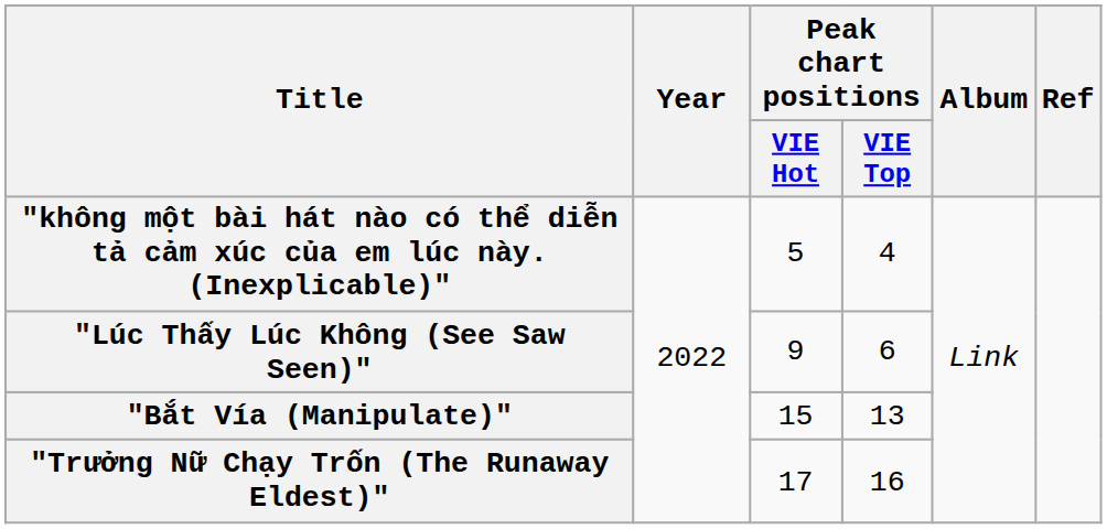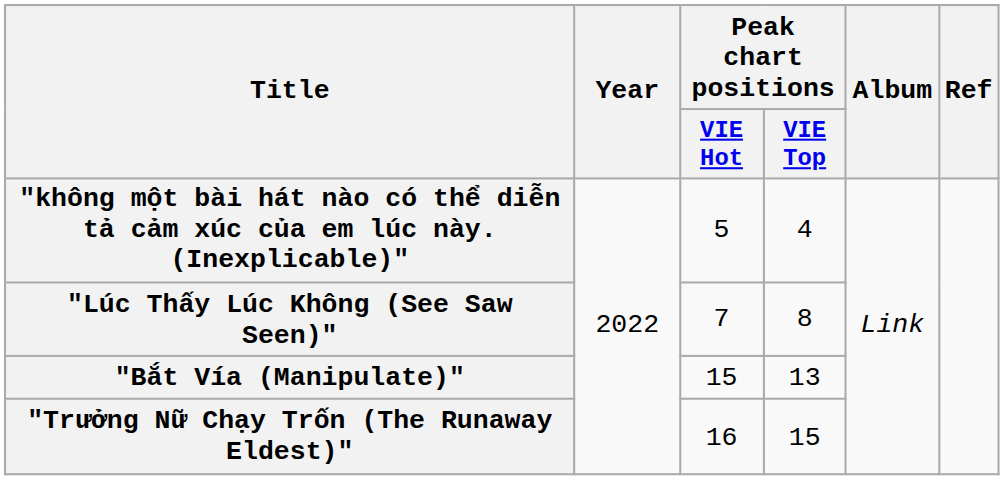"Lúc Thấy Lúc Không (See Saw Seen)" | Peak chart positions / VIE Hot: 9 -> 7
"Lúc Thấy Lúc Không (See Saw Seen)" | Peak chart positions / VIE Top: 6 -> 8
"Trưởng Nữ Chạy Trốn (The Runaway Eldest)" | Peak chart positions / VIE Hot: 17 -> 16
"Trưởng Nữ Chạy Trốn (The Runaway Eldest)" | Peak chart positions / VIE Top: 16 -> 15
